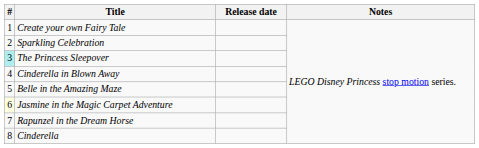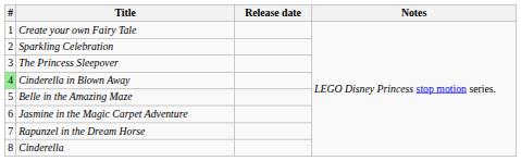The Princess Sleepover | #: paleturquoise background -> no background
Cinderella in Blown Away | #: no background -> lightgreen background
Jasmine in the Magic Carpet Adventure | #: lightyellow background -> no background
